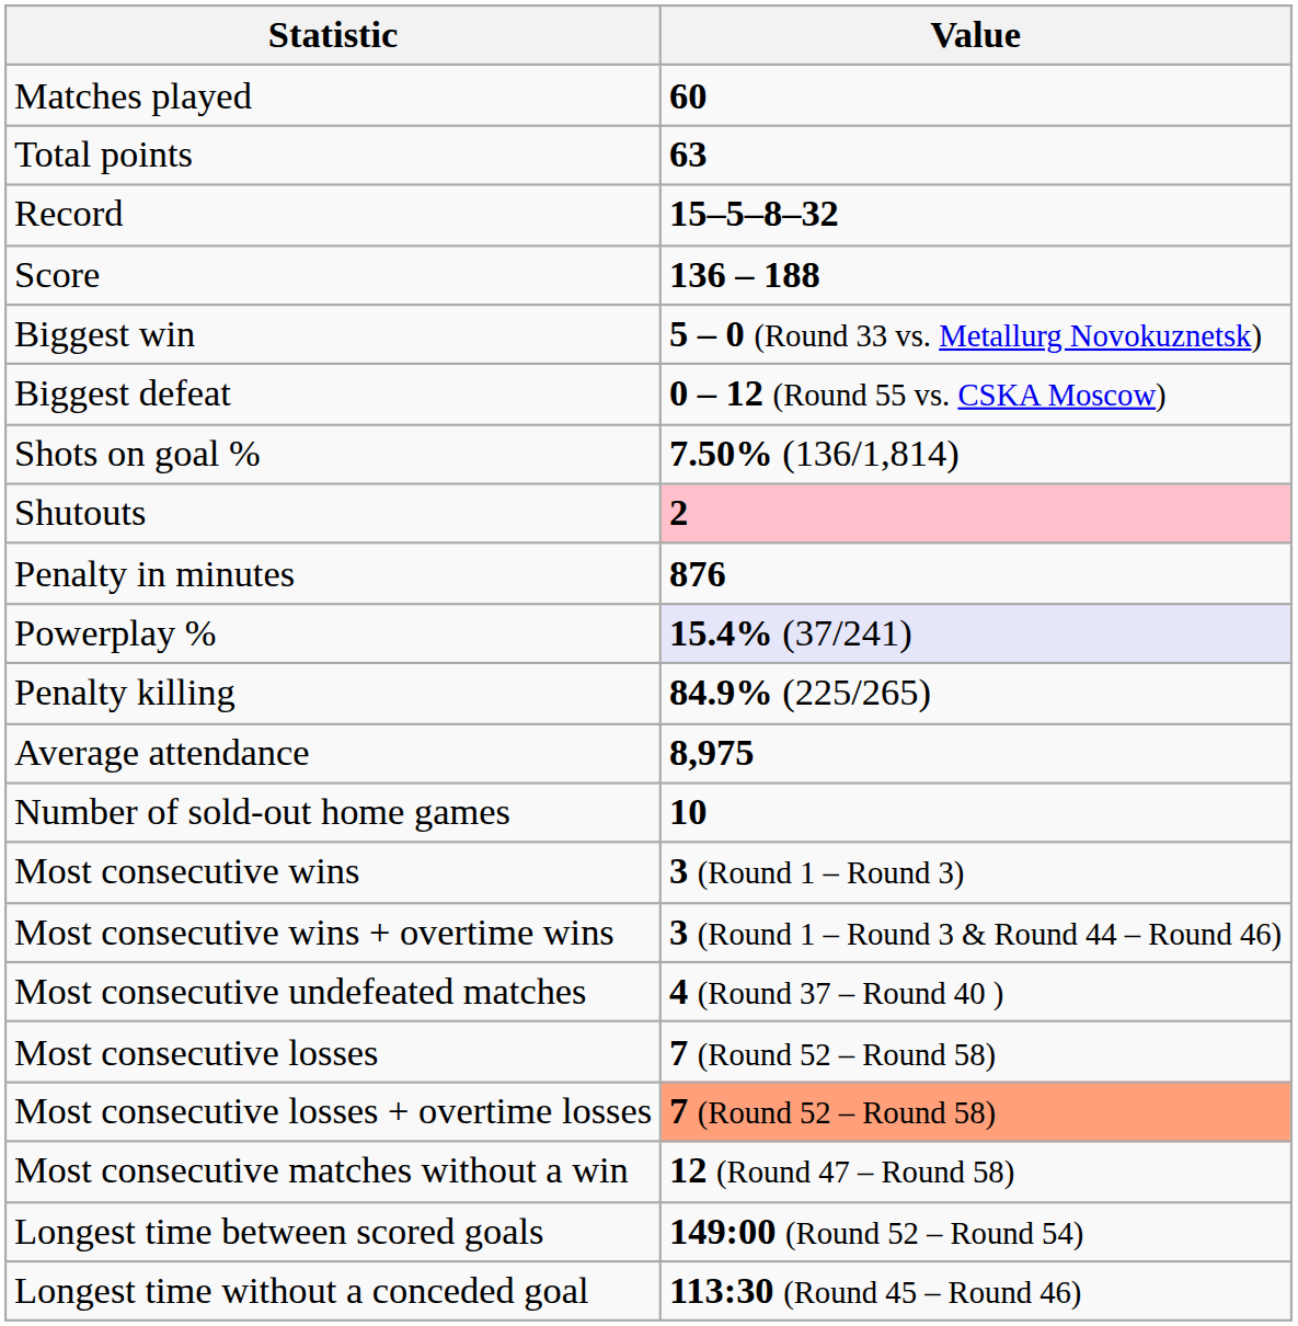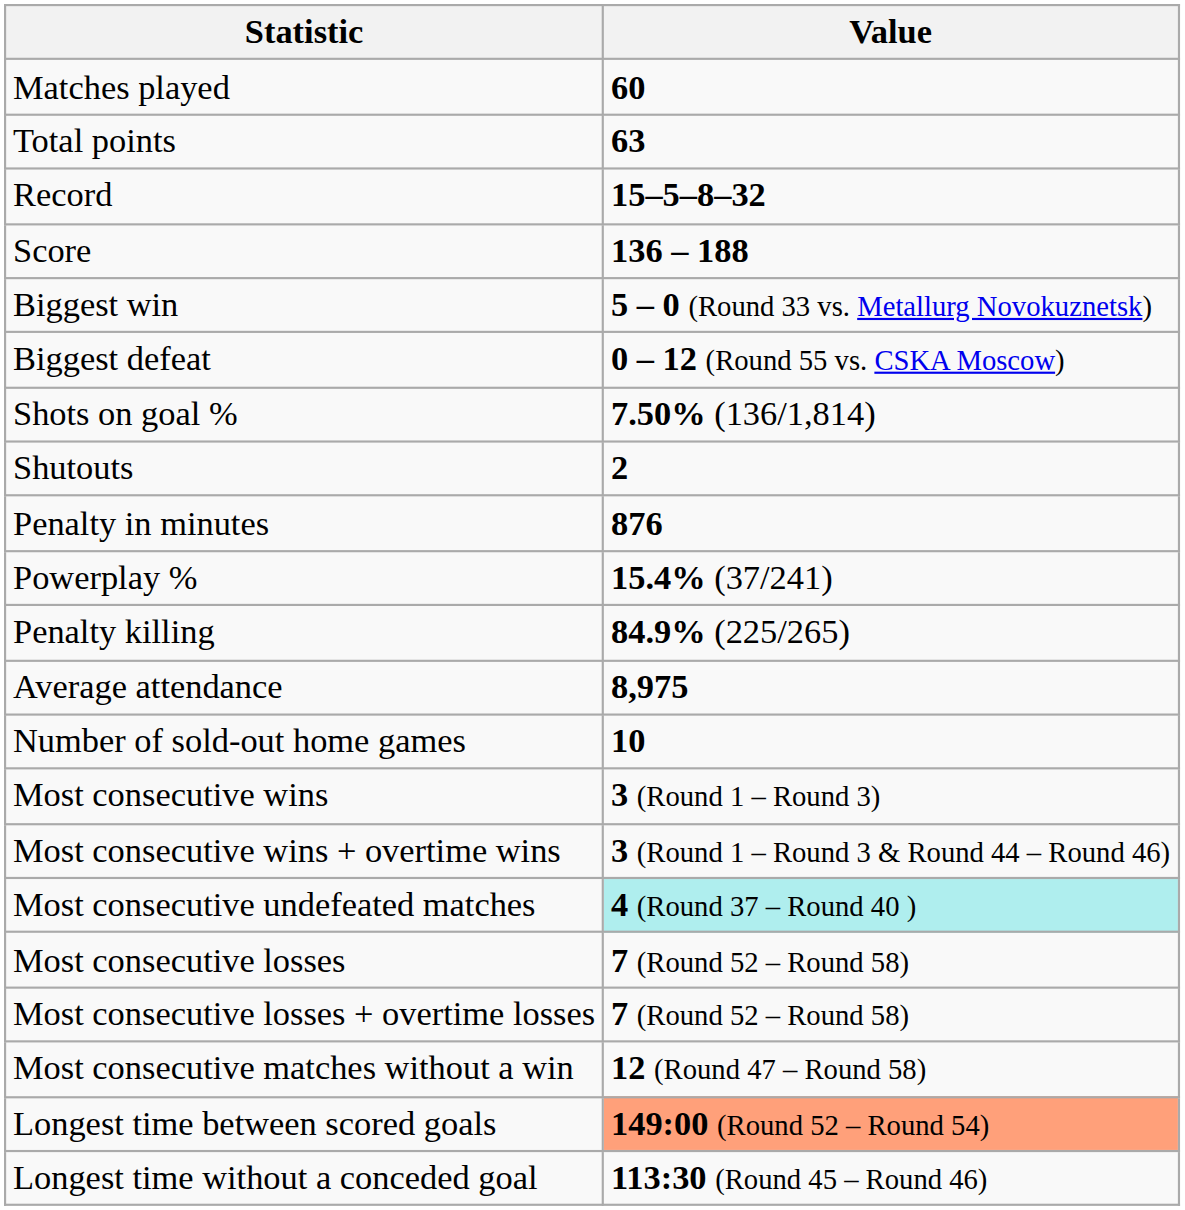Shutouts | Value: pink background -> no background
Powerplay % | Value: lavender background -> no background
Most consecutive undefeated matches | Value: no background -> paleturquoise background
Most consecutive losses + overtime losses | Value: lightsalmon background -> no background
Longest time between scored goals | Value: no background -> lightsalmon background
